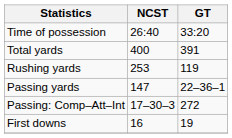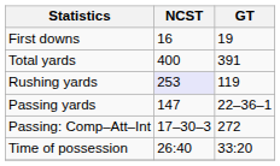rows swapped: First downs <-> Time of possession
Rushing yards | NCST: no background -> lavender background
